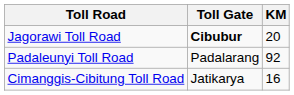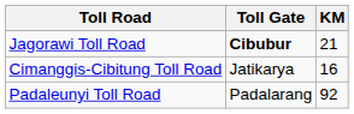Jagorawi Toll Road | KM: 20 -> 21
rows swapped: Cimanggis-Cibitung Toll Road <-> Padaleunyi Toll Road
